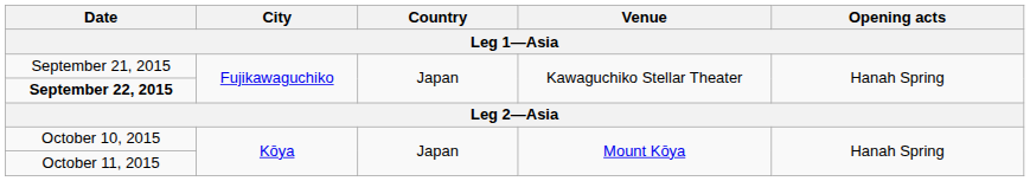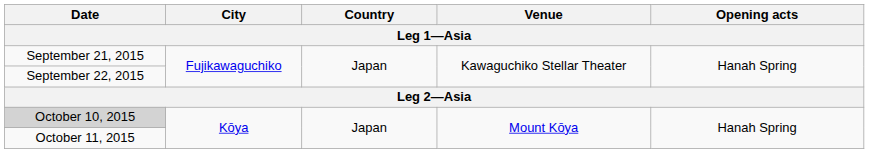September 22, 2015 | Date: bold -> normal
October 10, 2015 | Date: no background -> lightgrey background
